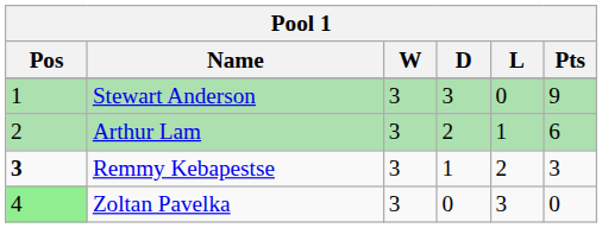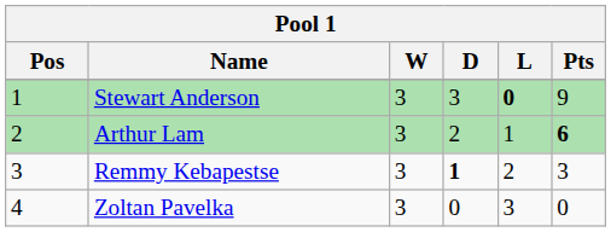Stewart Anderson | L: normal -> bold
Arthur Lam | Pts: normal -> bold
Remmy Kebapestse | Pos: bold -> normal
Remmy Kebapestse | D: normal -> bold
Zoltan Pavelka | Pos: lightgreen background -> no background
